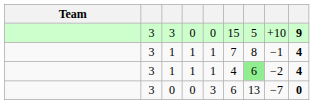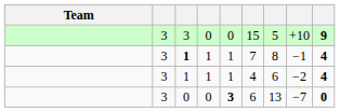row 3 | column 3: normal -> bold
row 4 | column 7: lightgreen background -> no background
row 5 | column 5: normal -> bold
